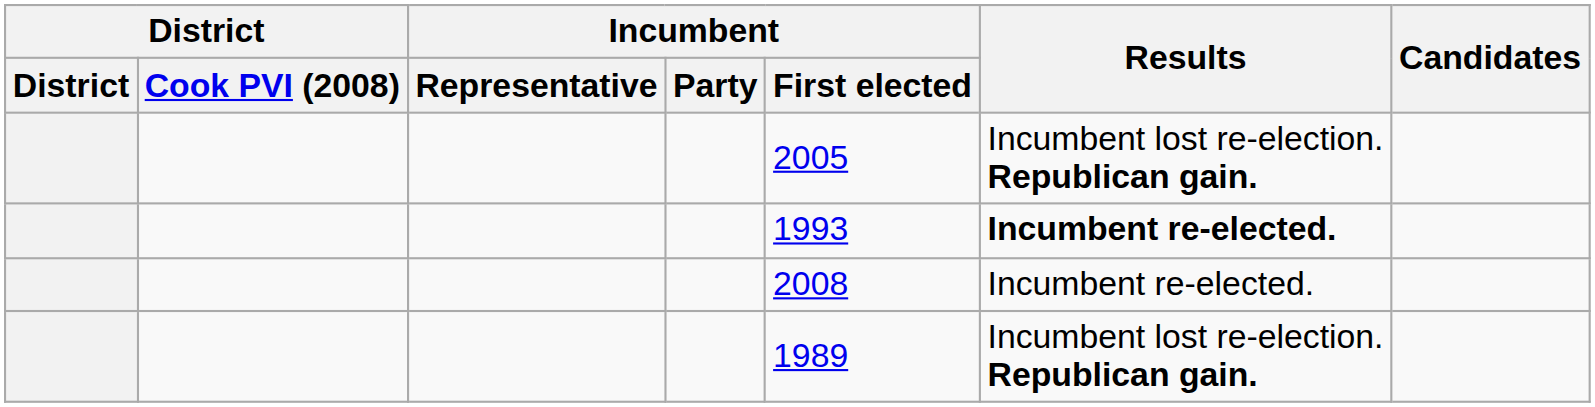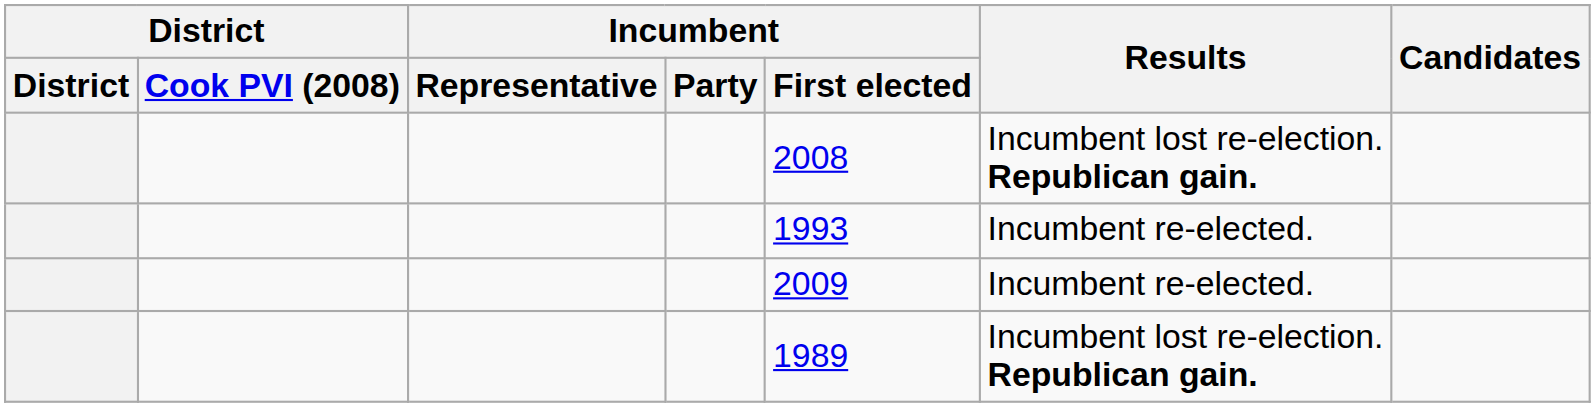row 3 | Incumbent / First elected: 2005 -> 2008
row 4 | Results: bold -> normal
row 5 | Incumbent / First elected: 2008 -> 2009
